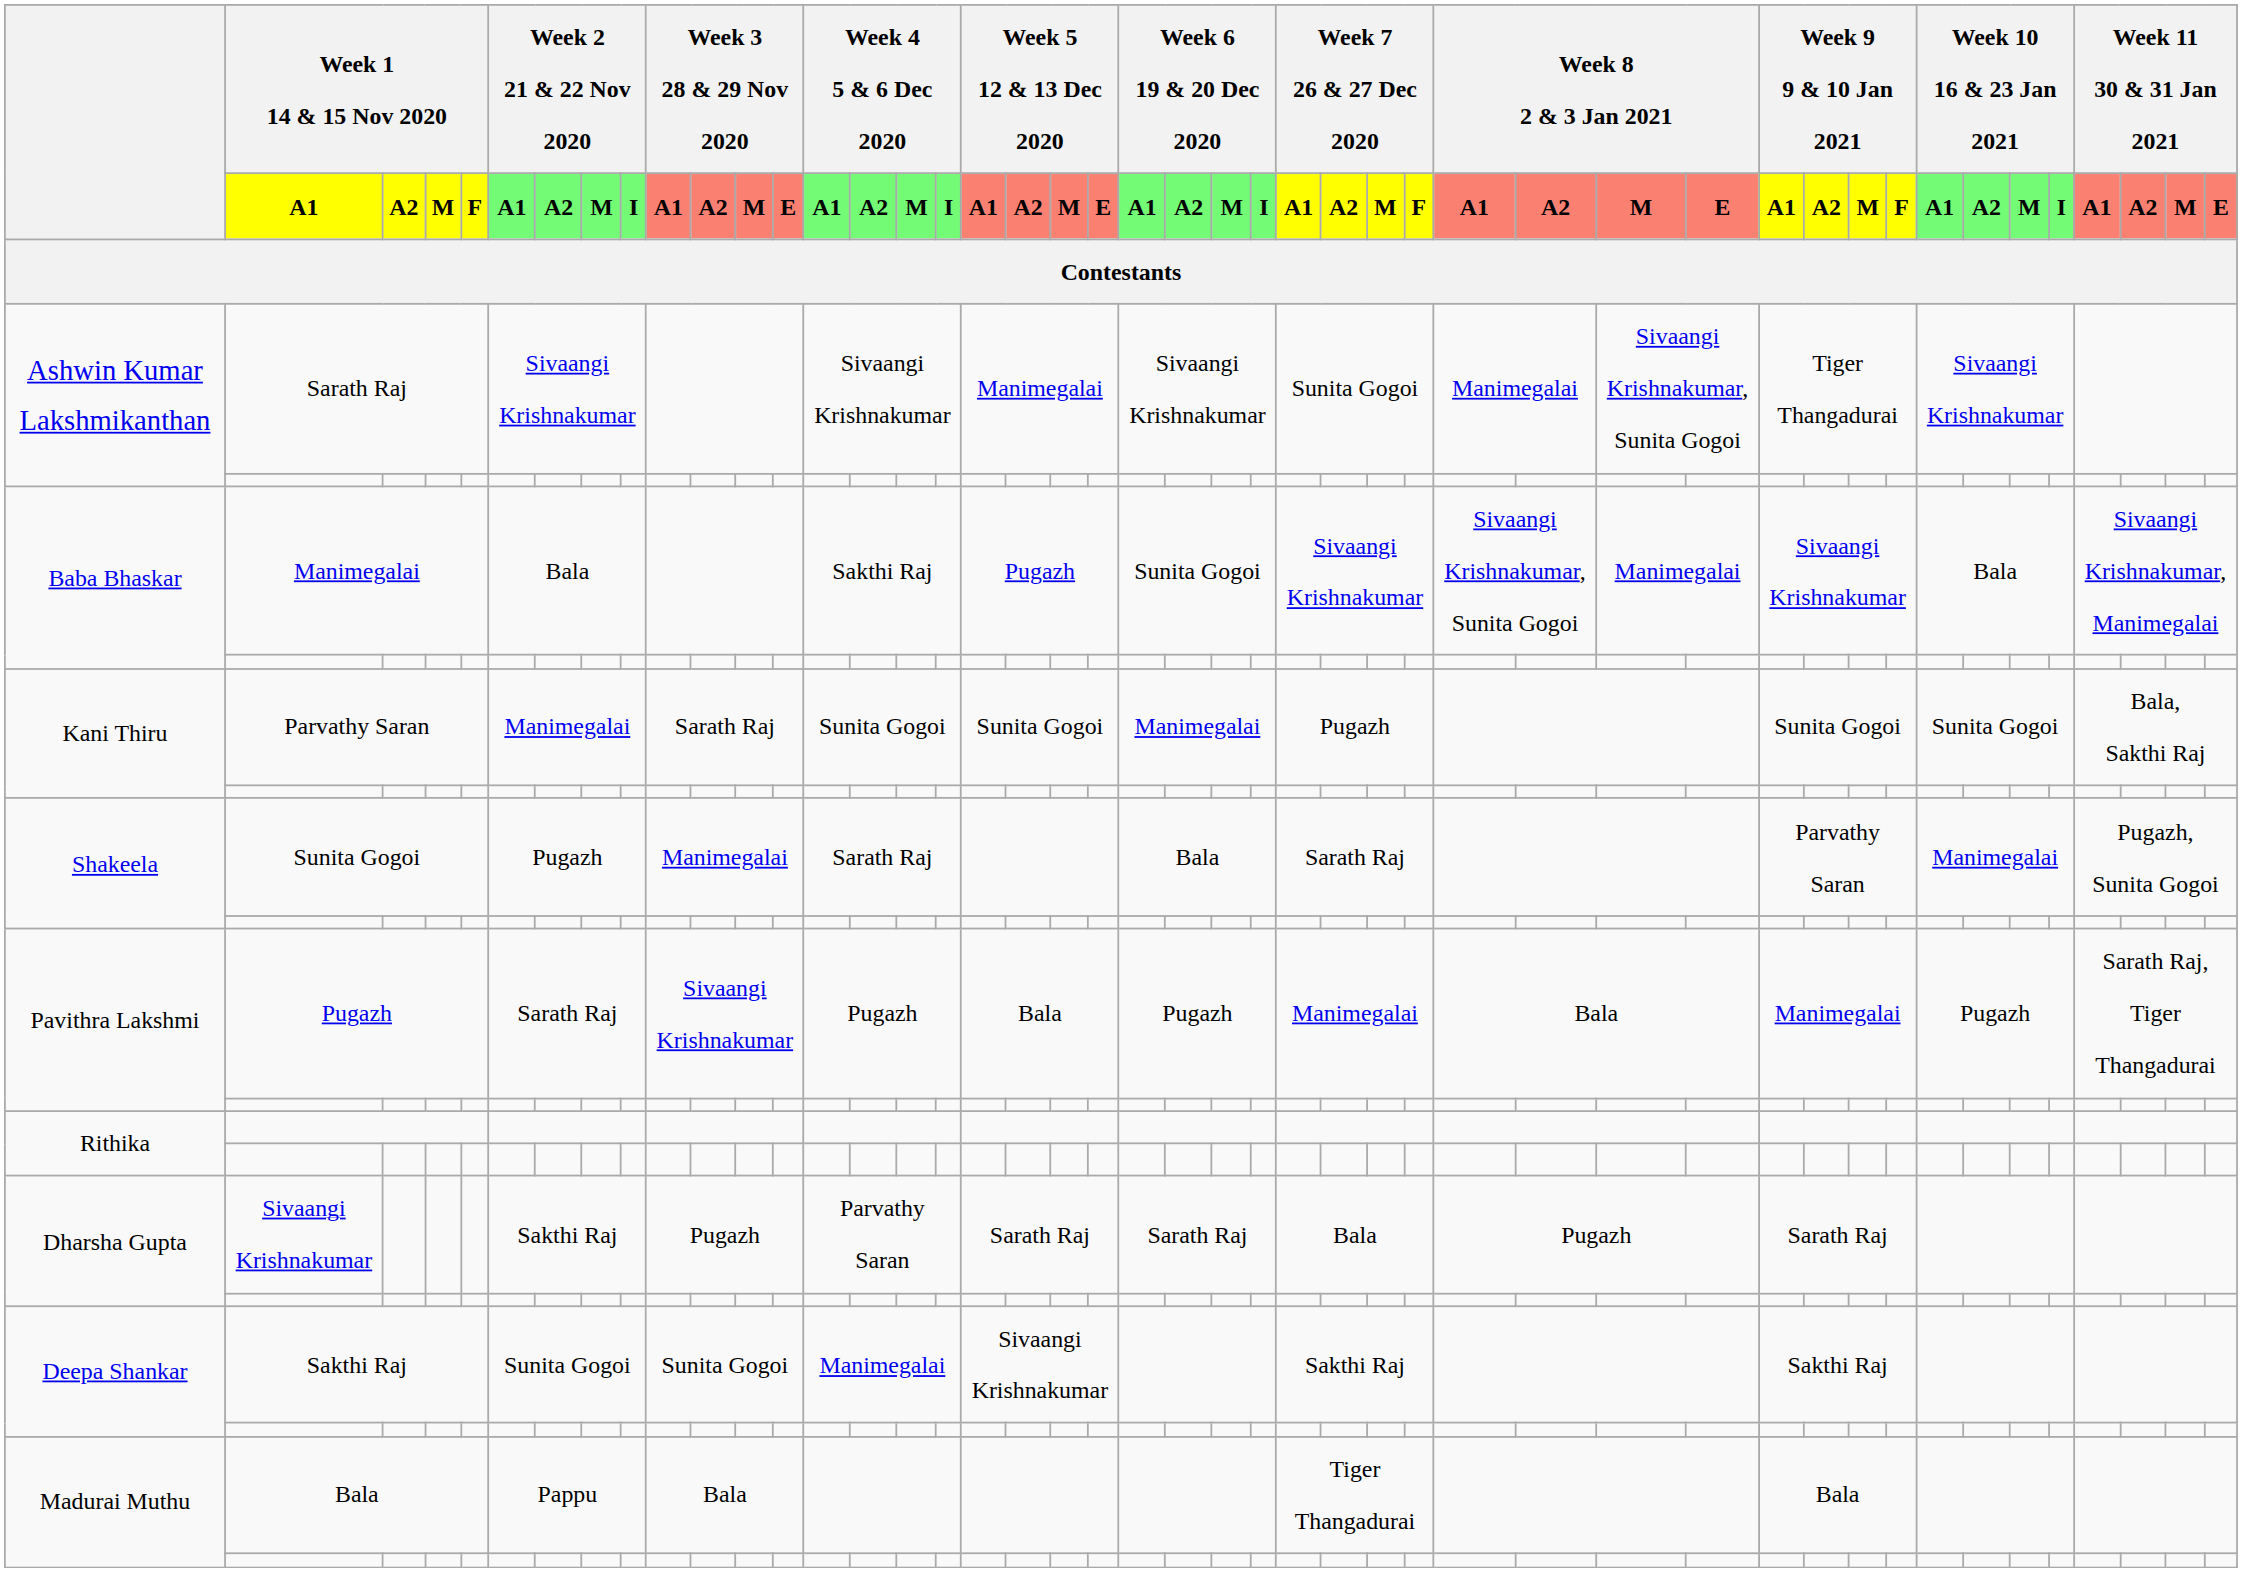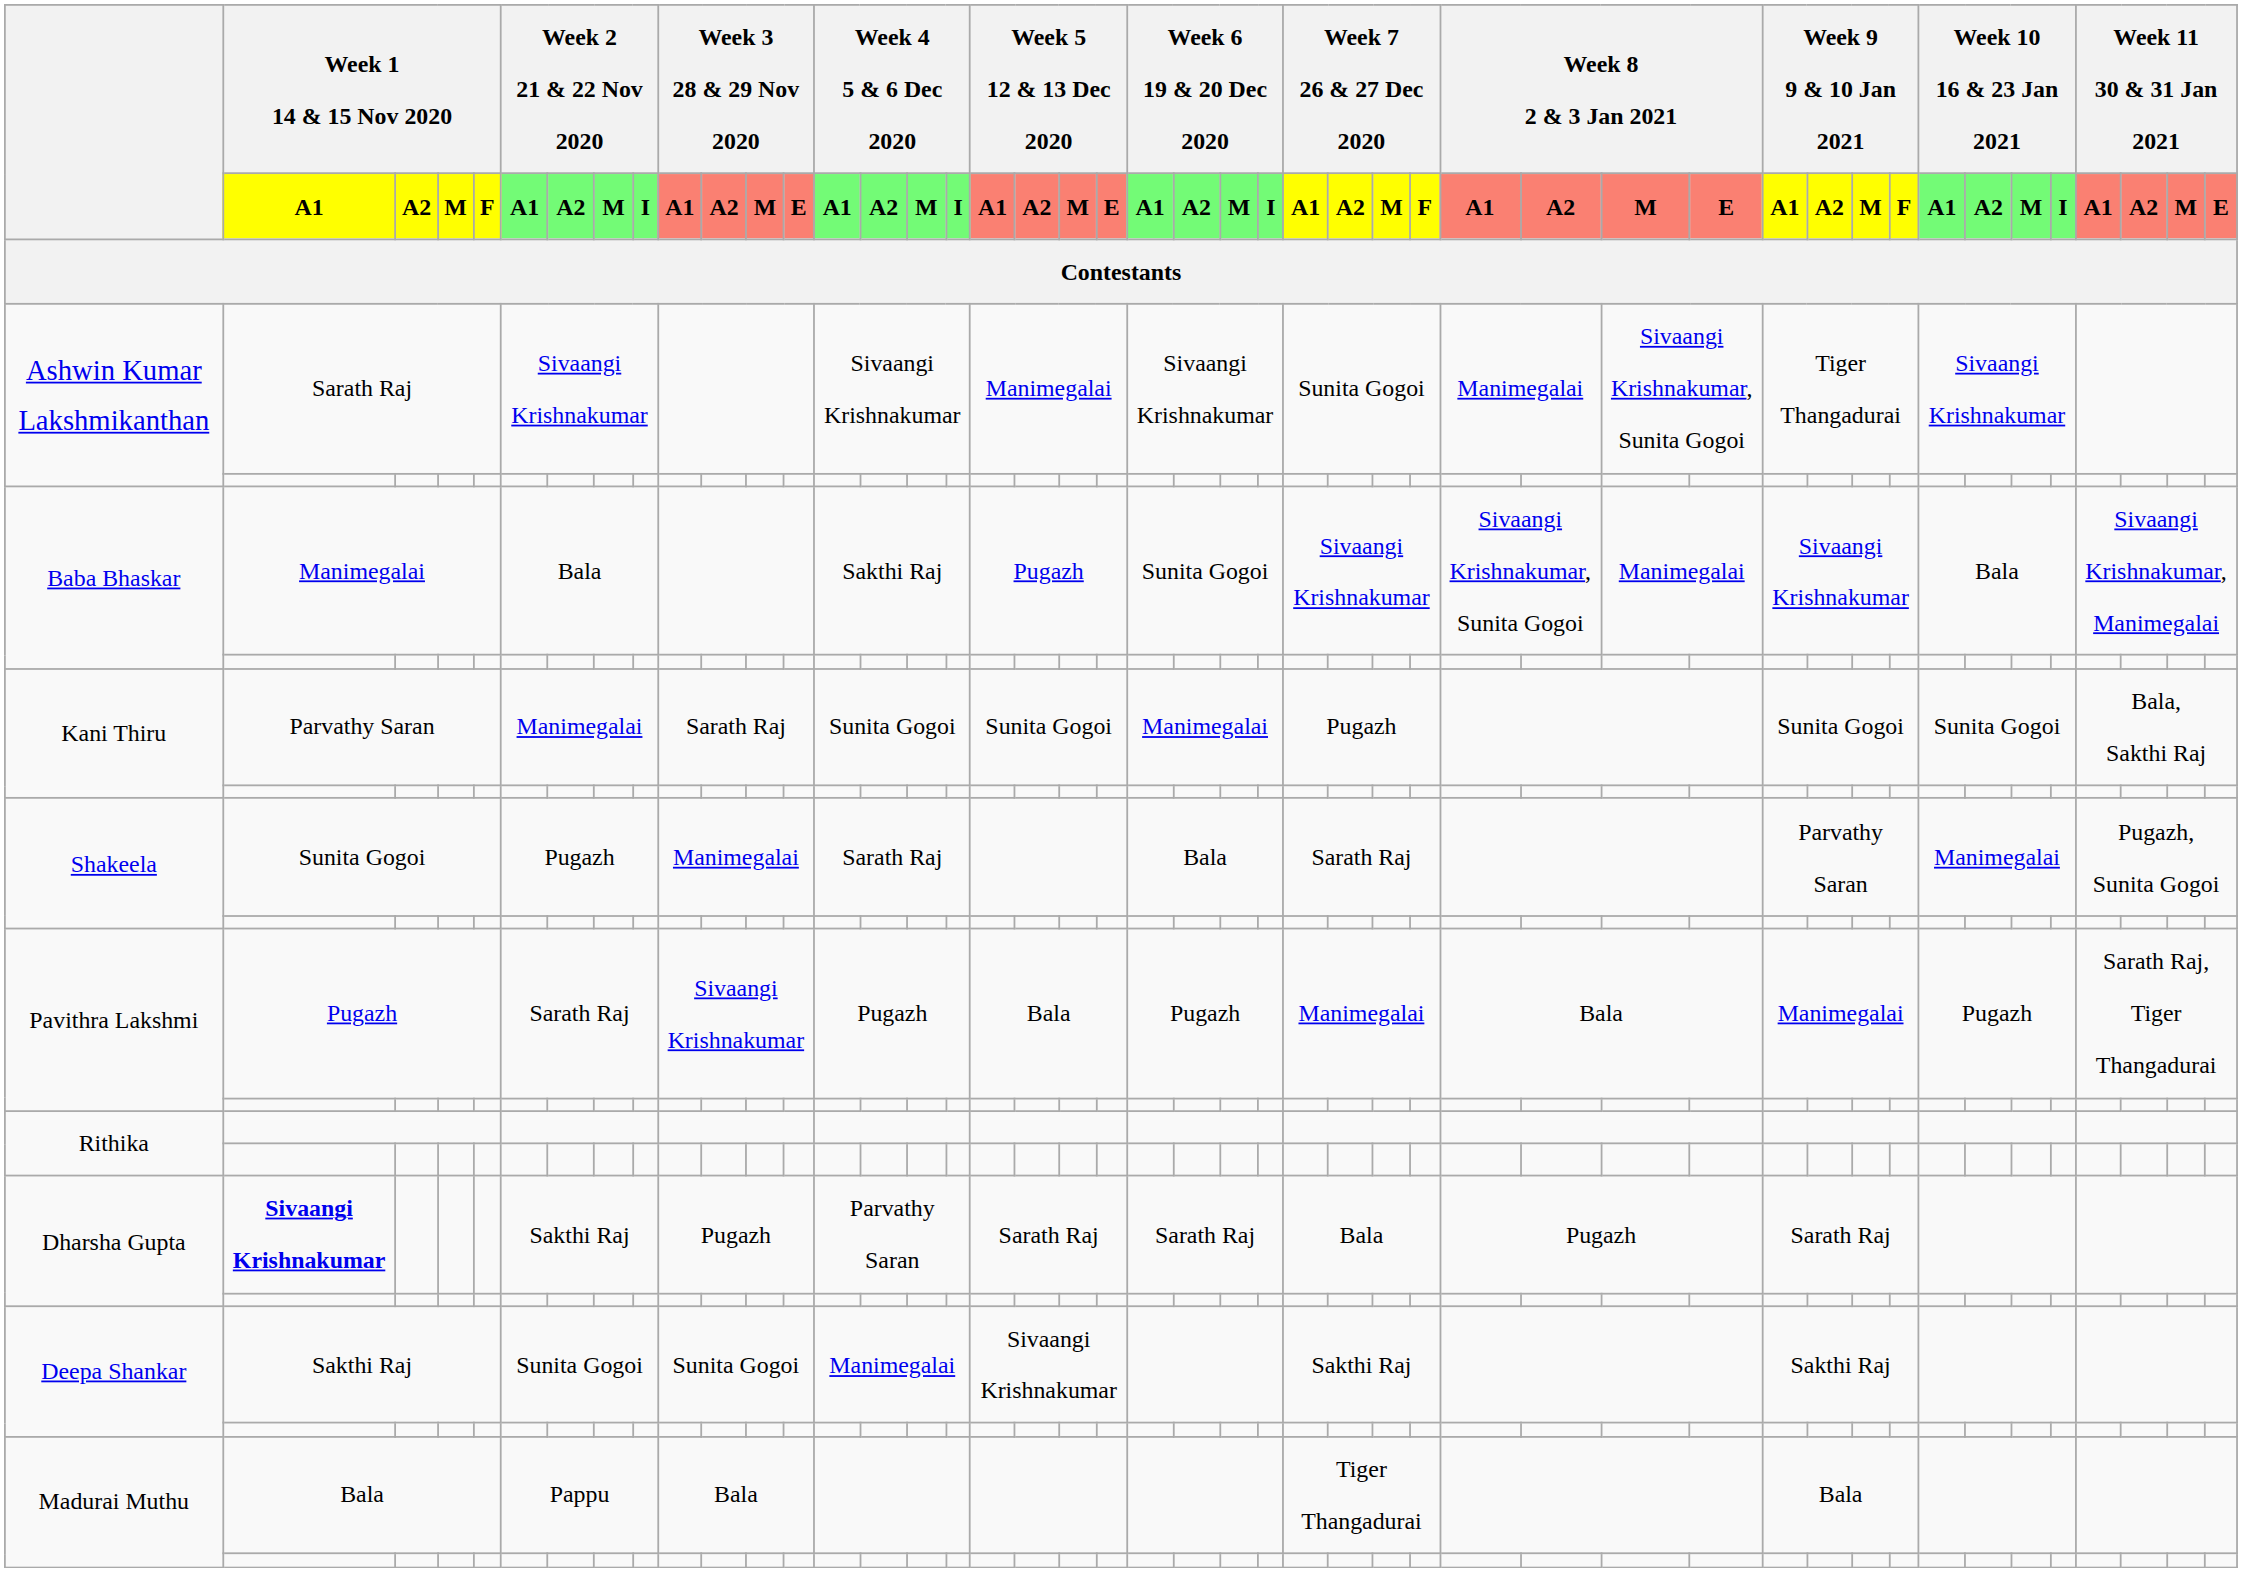Dharsha Gupta / Sivaangi Krishnakumar | Week 1 14 & 15 Nov 2020 / A1: normal -> bold
